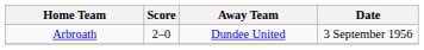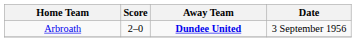Arbroath | Away Team: normal -> bold
